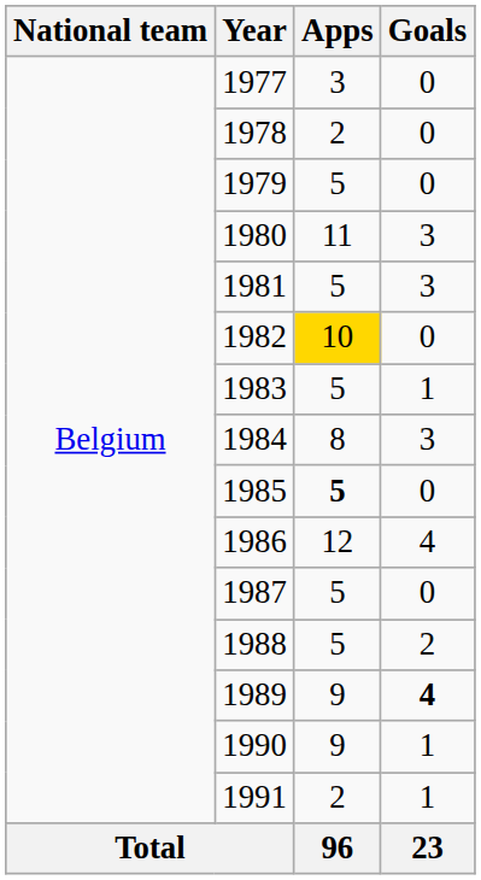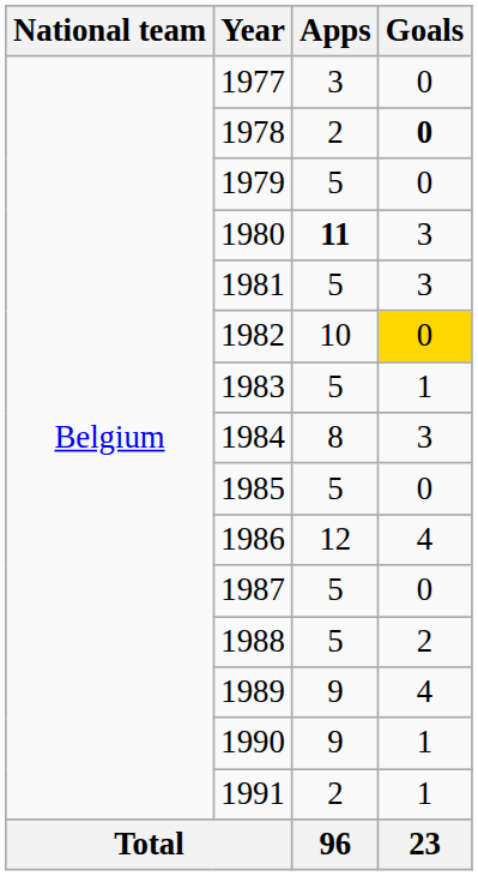1978 | Goals: normal -> bold
1980 | Apps: normal -> bold
1982 | Apps: gold background -> no background
1982 | Goals: no background -> gold background
1985 | Apps: bold -> normal
1989 | Goals: bold -> normal
